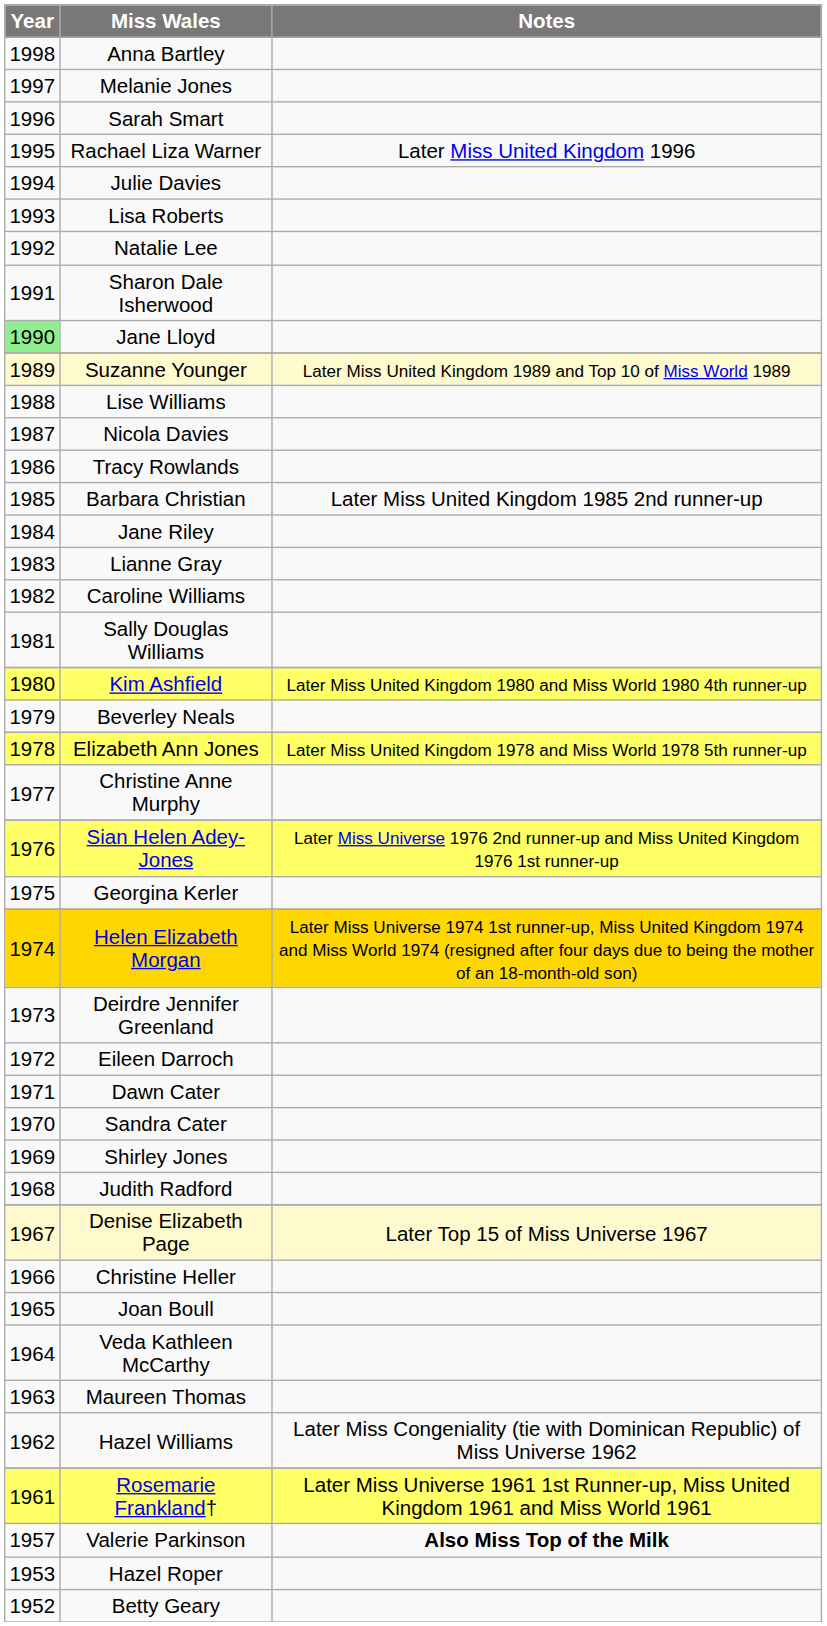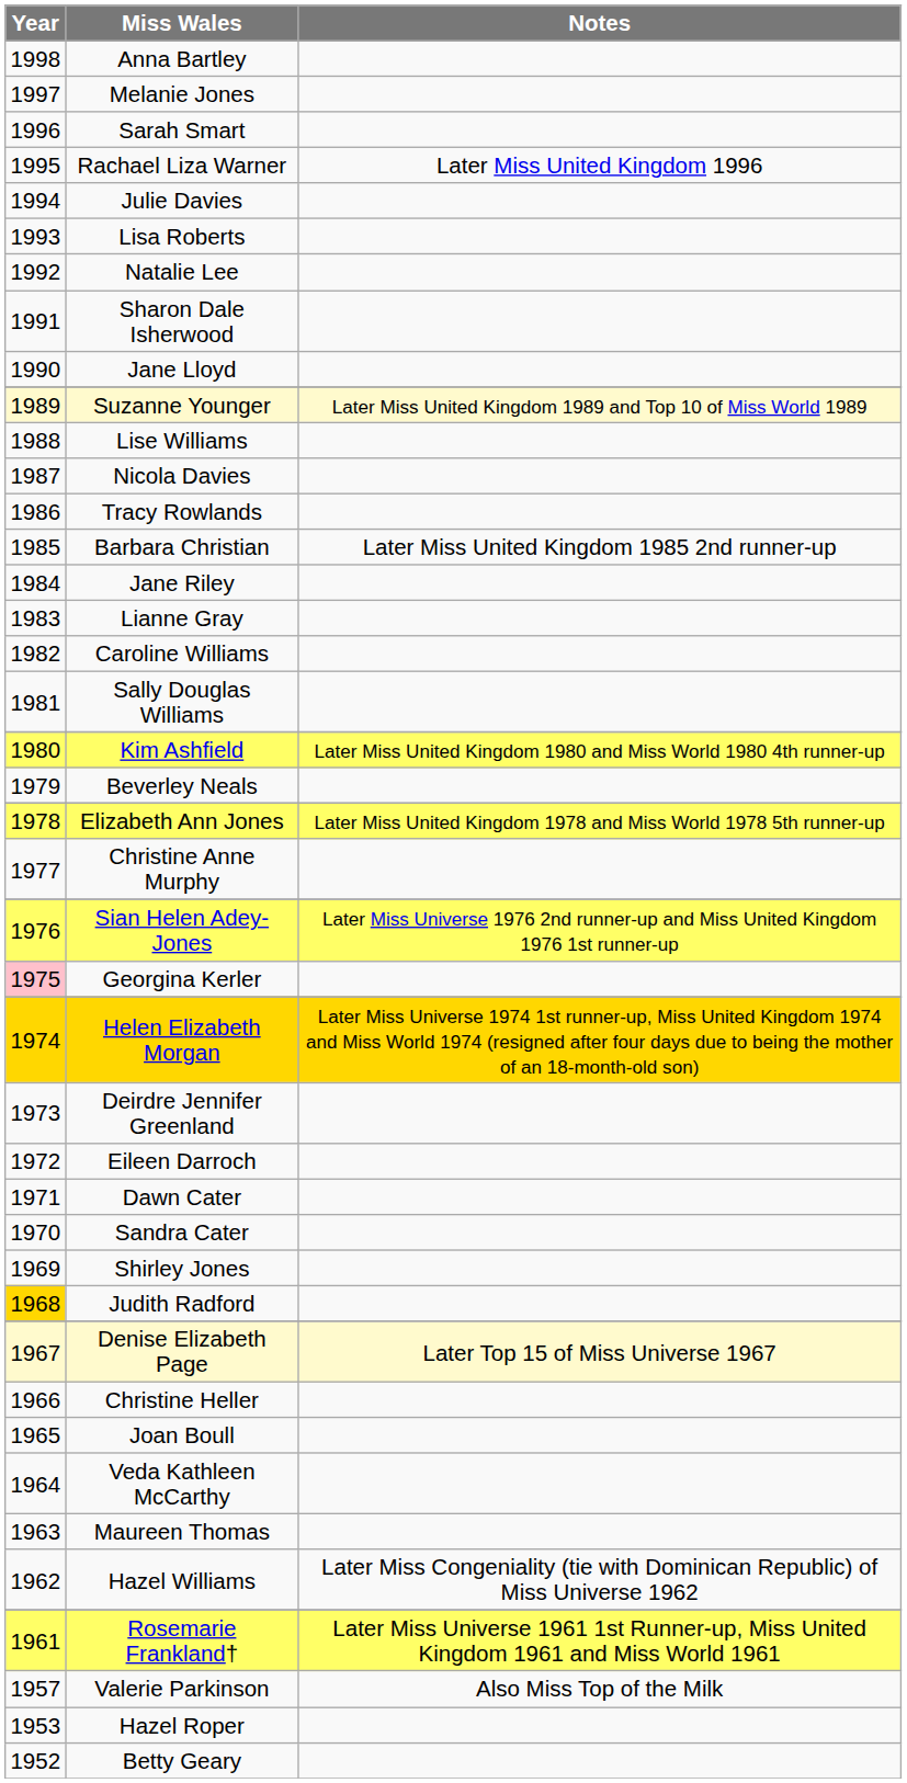Jane Lloyd | Year: lightgreen background -> no background
Georgina Kerler | Year: no background -> pink background
Judith Radford | Year: no background -> gold background
Valerie Parkinson | Notes: bold -> normal
